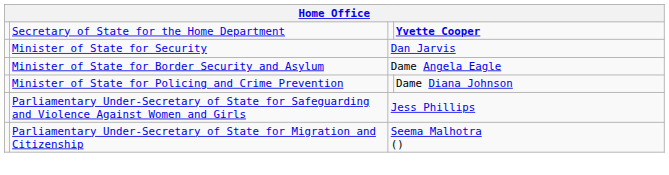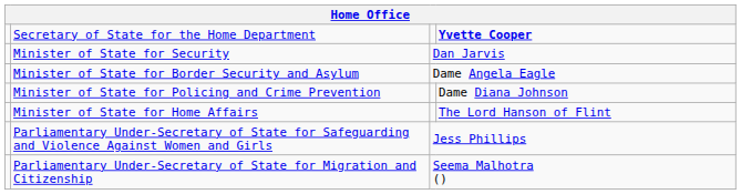+ row: Minister of State for Home Affairs | The Lord Hanson of Flint
